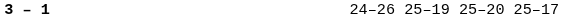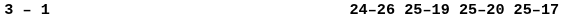row 1 | column 2: normal -> bold
